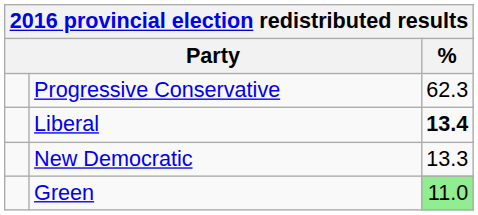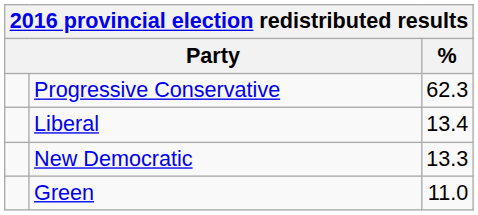Liberal | %: bold -> normal
Green | %: lightgreen background -> no background
